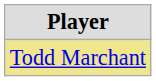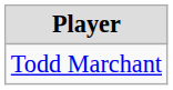row 2 | column 1: khaki background -> no background
